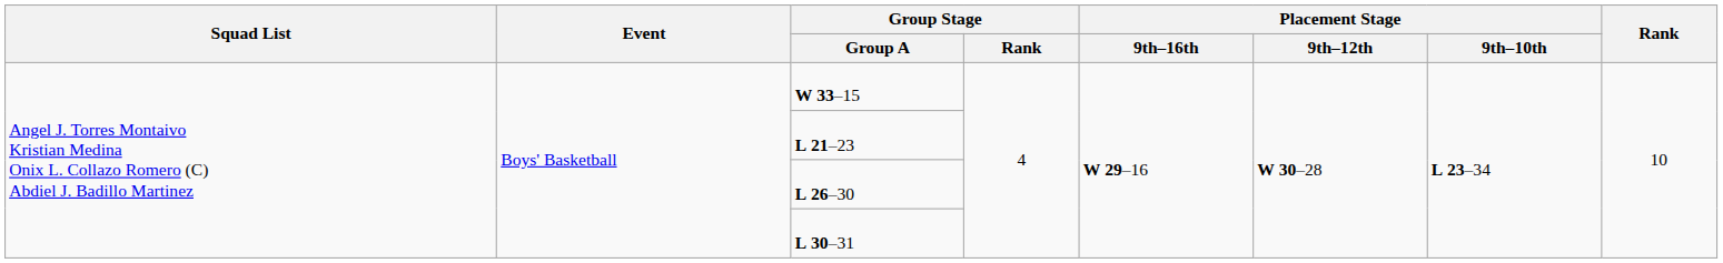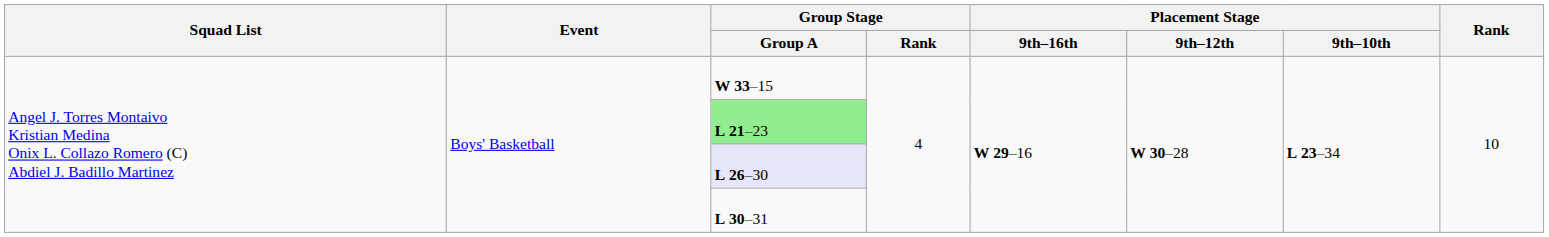L 21–23 | Group Stage / Group A: no background -> lightgreen background
L 26–30 | Group Stage / Group A: no background -> lavender background
